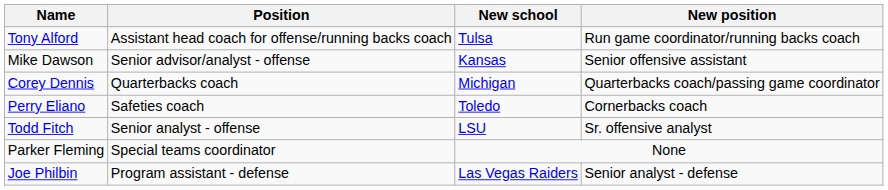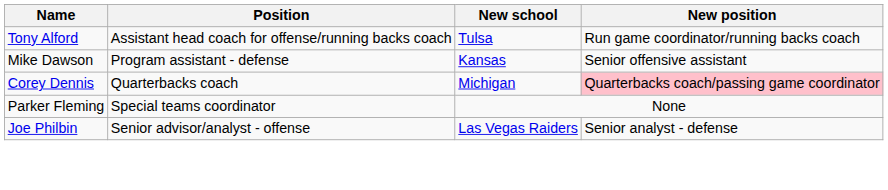Mike Dawson | Position: Senior advisor/analyst - offense -> Program assistant - defense
Corey Dennis | New position: no background -> pink background
- row: Perry Eliano | Safeties coach | Toledo | Cornerbacks coach
- row: Todd Fitch | Senior analyst - offense | LSU | Sr. offensive analyst
Joe Philbin | Position: Program assistant - defense -> Senior advisor/analyst - offense
